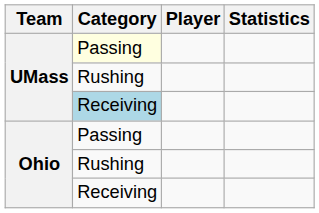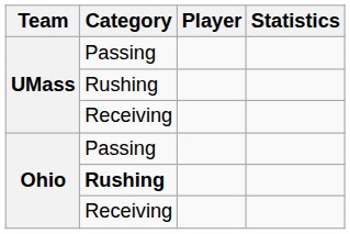UMass / Passing | Category: lightyellow background -> no background
UMass / Receiving | Category: lightblue background -> no background
Ohio / Rushing | Category: normal -> bold
